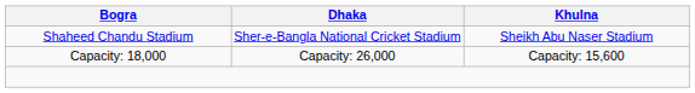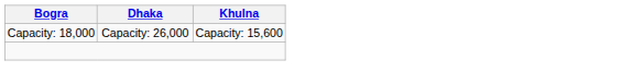- row: Shaheed Chandu Stadium | Sher-e-Bangla National Cricket Stadium | Sheikh Abu Naser Stadium
